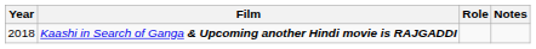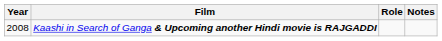row 2 | Year: 2018 -> 2008
